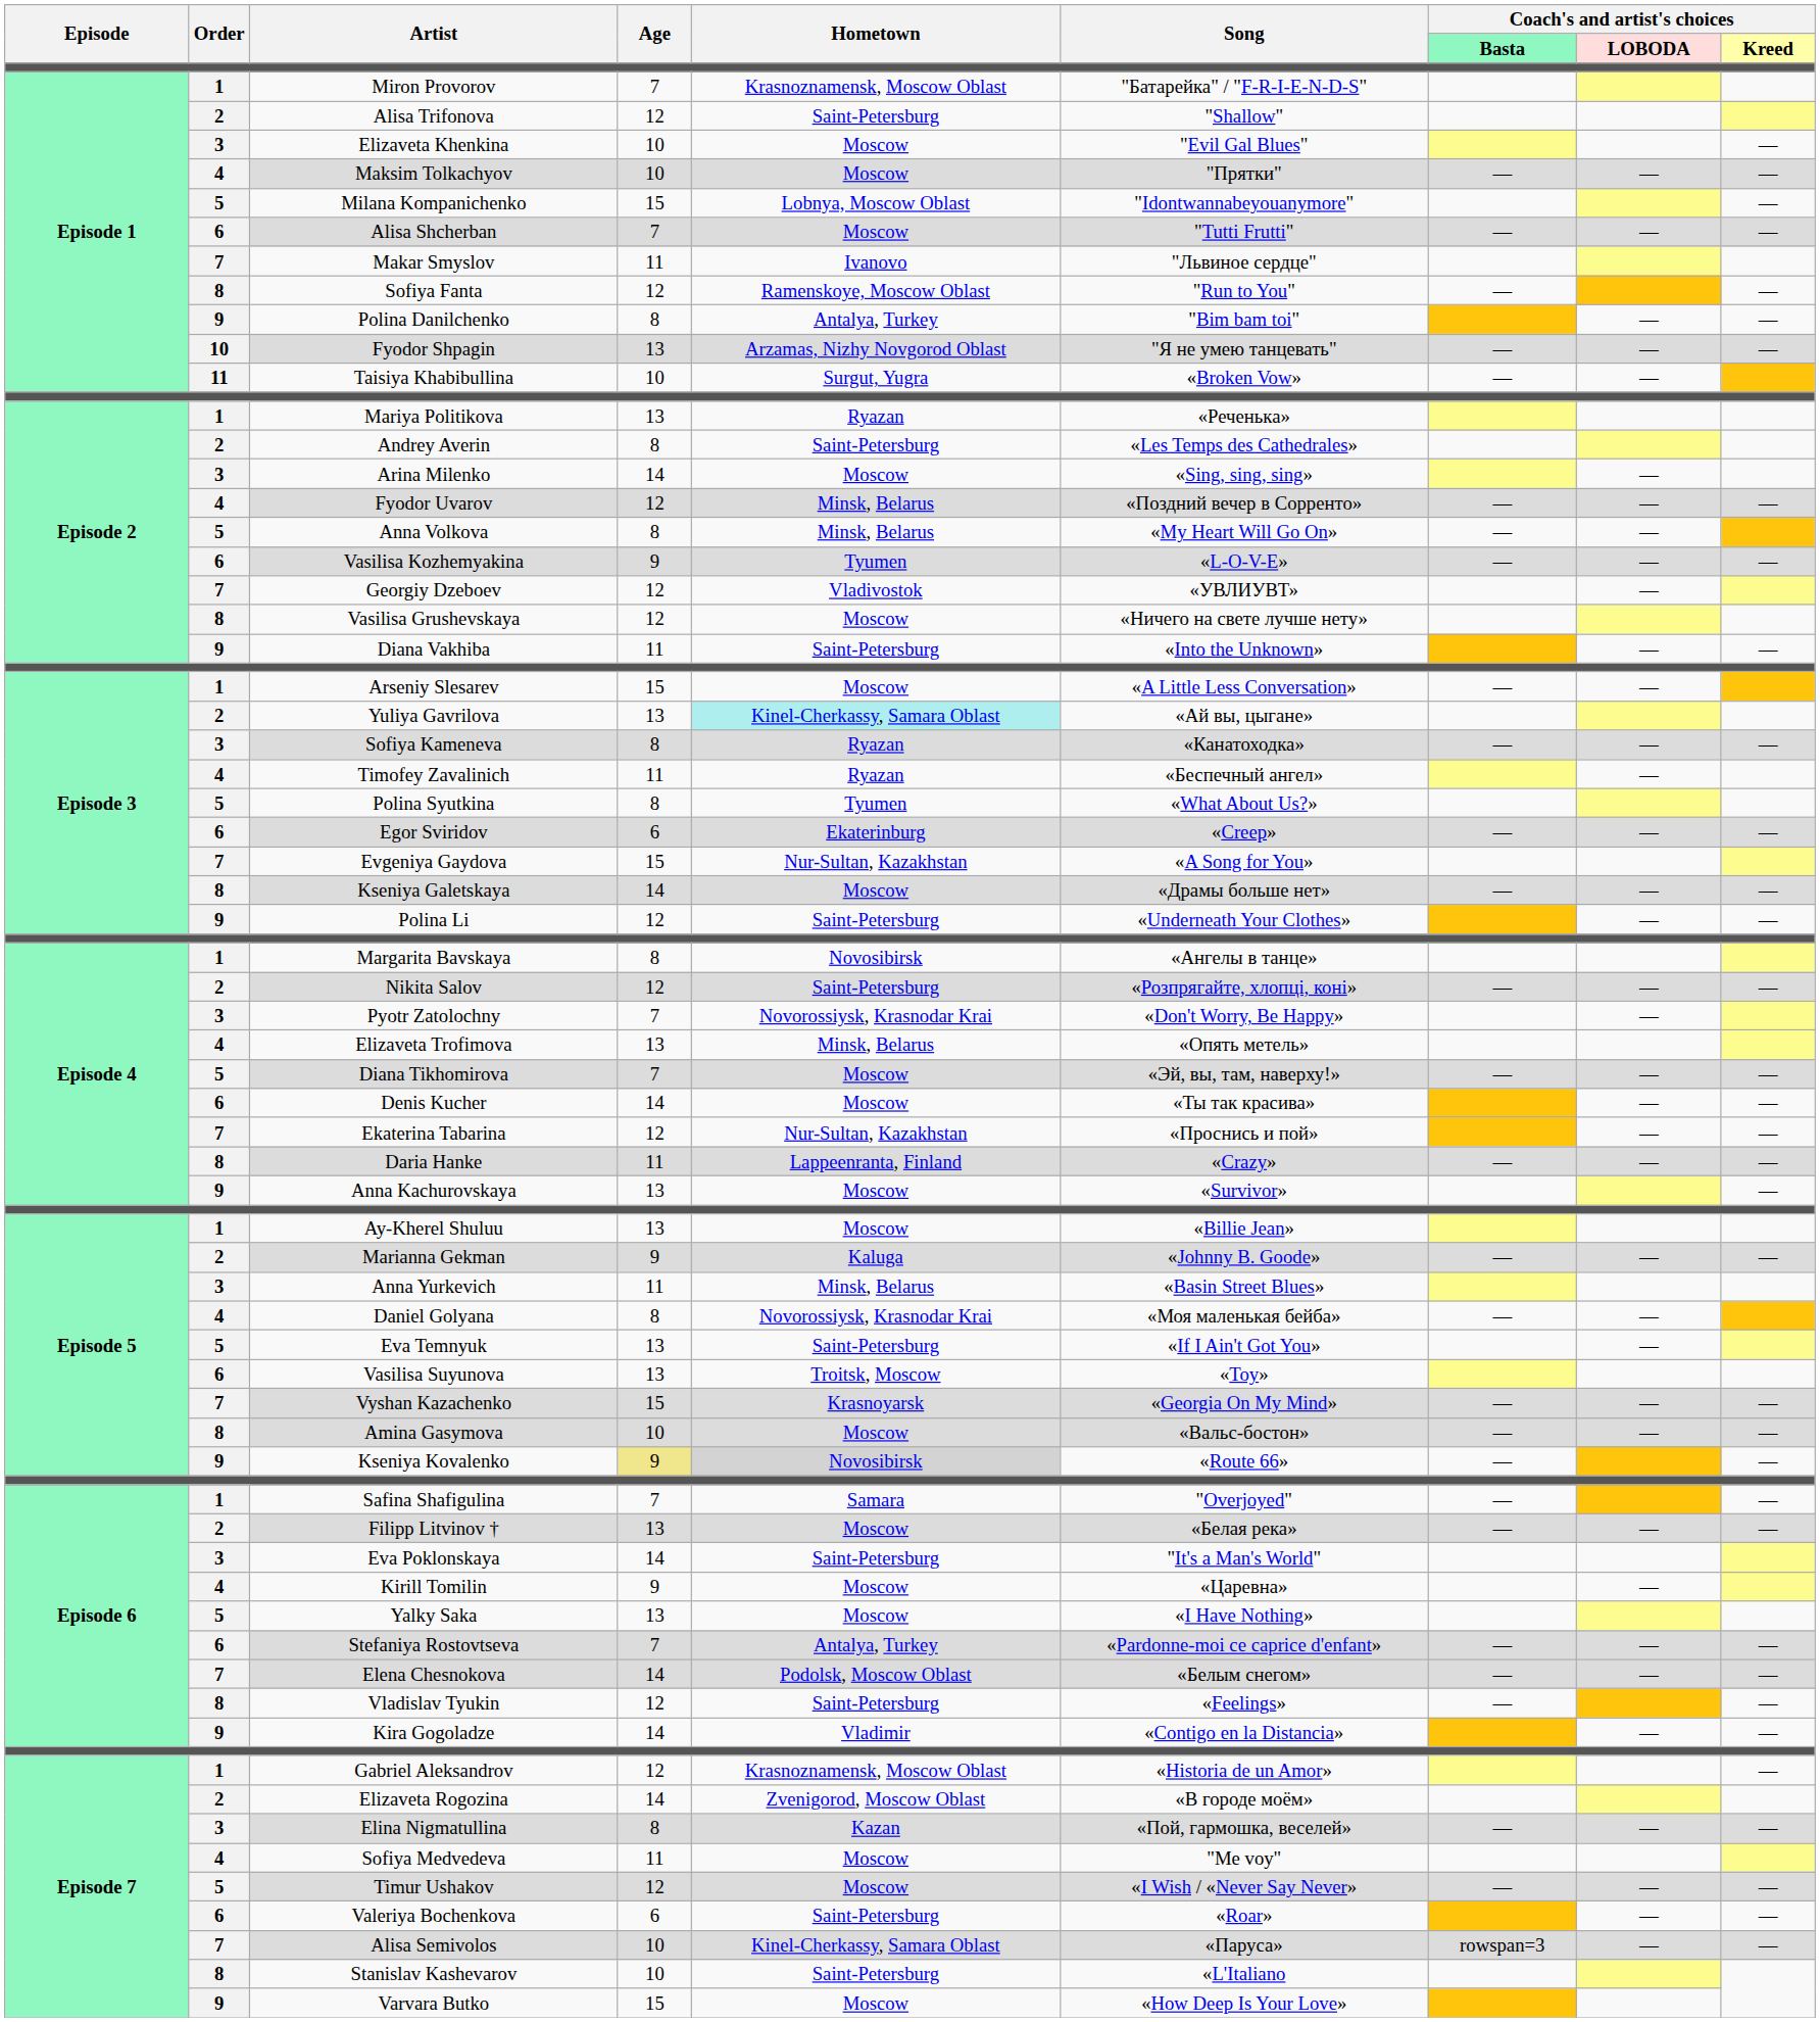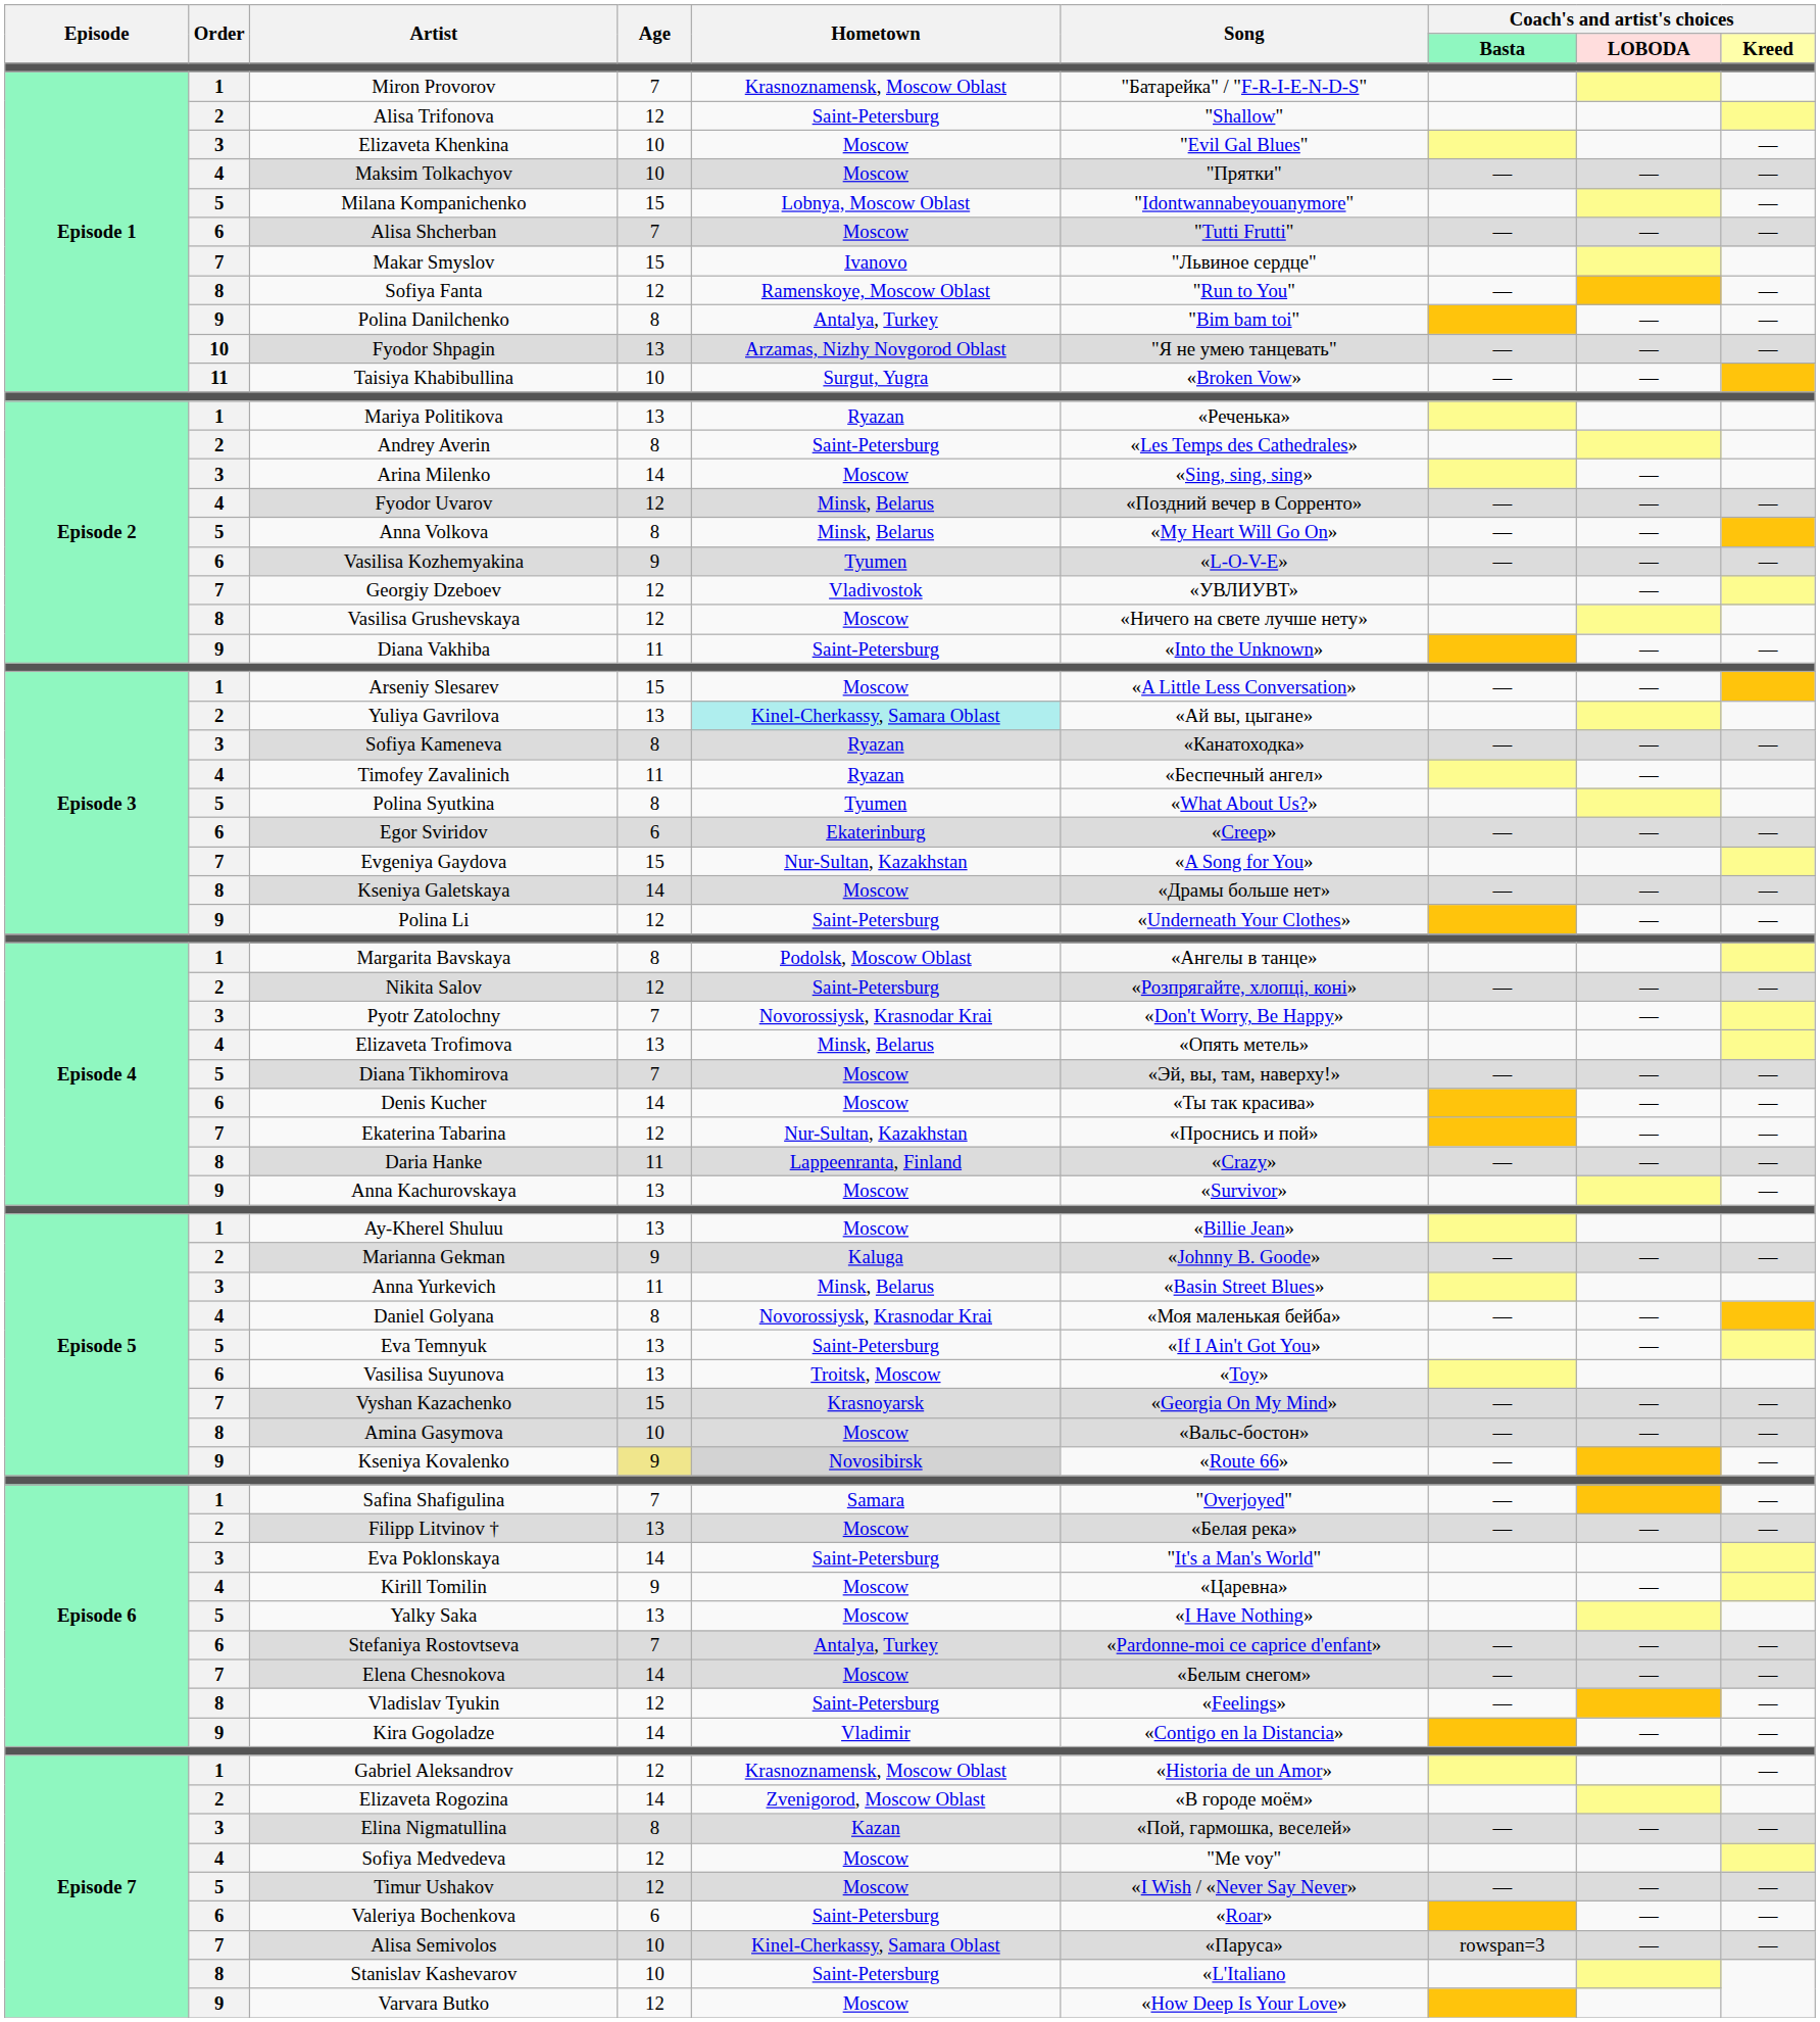Makar Smyslov | Age: 11 -> 15
Margarita Bavskaya | Hometown: Novosibirsk -> Podolsk, Moscow Oblast
Elena Chesnokova | Hometown: Podolsk, Moscow Oblast -> Moscow
Sofiya Medvedeva | Age: 11 -> 12
Varvara Butko | Age: 15 -> 12
